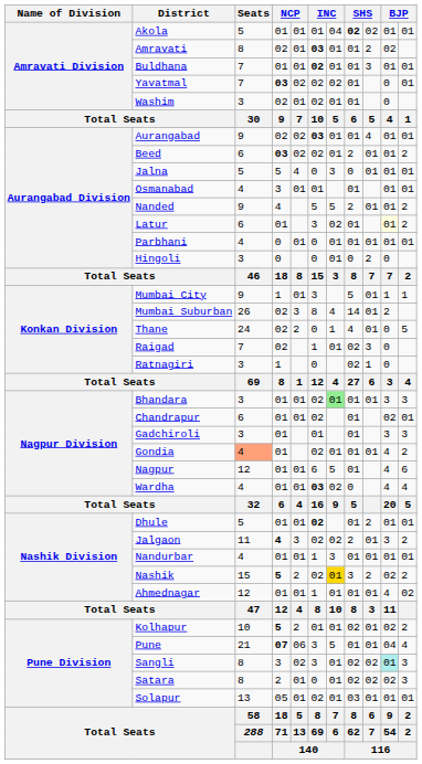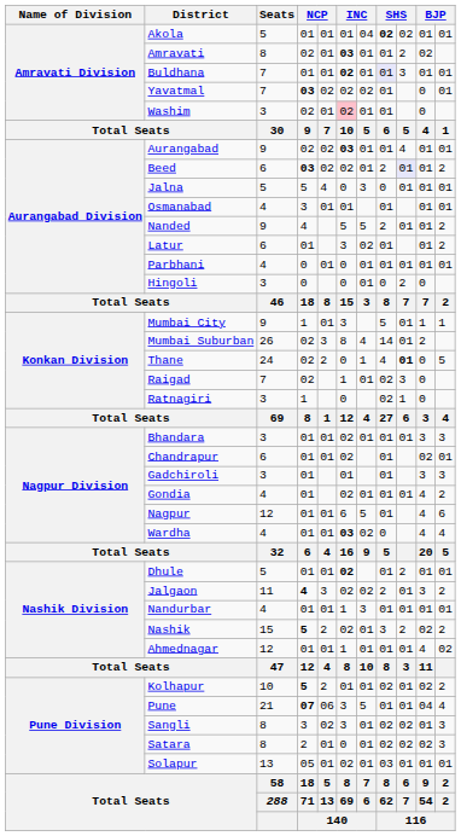Buldhana | column 8: no background -> lavender background
Washim | column 6: no background -> pink background
Beed | column 9: no background -> lavender background
Latur | column 10: lightyellow background -> no background
Thane | column 9: normal -> bold
Bhandara | column 7: lightgreen background -> no background
Gondia | Seats: lightsalmon background -> no background
Nashik | column 7: gold background -> no background
Sangli | column 10: paleturquoise background -> no background
